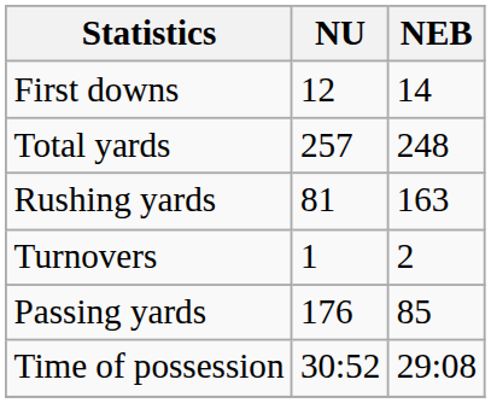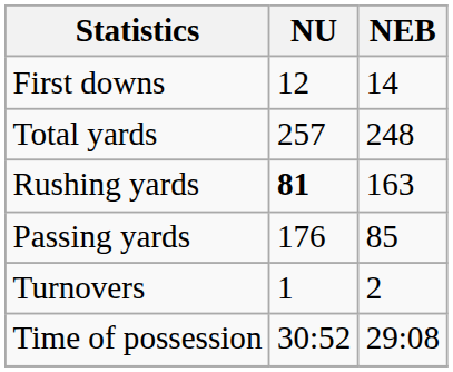Rushing yards | NU: normal -> bold
rows swapped: Passing yards <-> Turnovers
